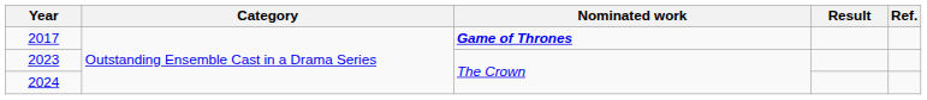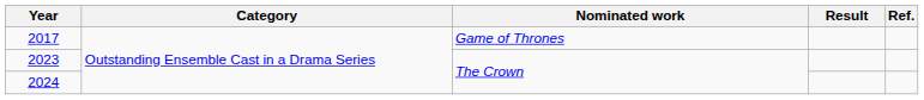2017 | Nominated work: bold -> normal
